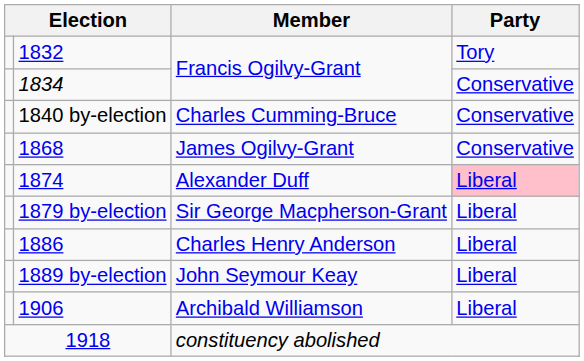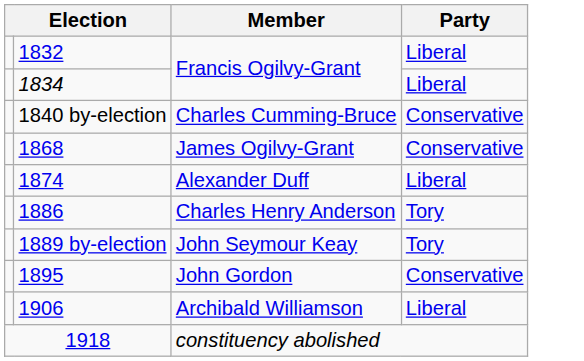1832 / Francis Ogilvy-Grant | Party: Tory -> Liberal
1834 / Francis Ogilvy-Grant | Party: Conservative -> Liberal
Alexander Duff | Party: pink background -> no background
- row: 1879 by-election | Sir George Macpherson-Grant | Liberal
Charles Henry Anderson | Party: Liberal -> Tory
John Seymour Keay | Party: Liberal -> Tory
+ row: 1895 | John Gordon | Conservative
